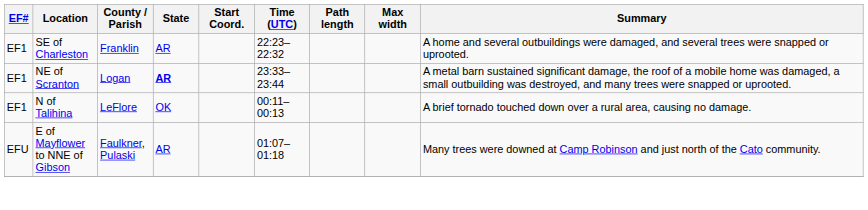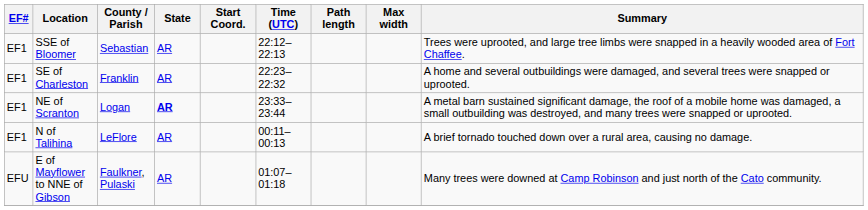+ row: EF1 | SSE of Bloomer | Sebastian | AR | 22:12–22:13 | Trees were uprooted, and large tree limbs were snapped in a heavily wooded area of Fort Chaffee.
N of Talihina | State: OK -> AR
